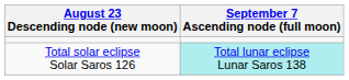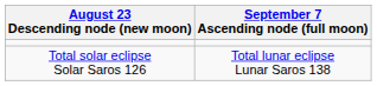row 3 | September 7 Ascending node (full moon): paleturquoise background -> no background
